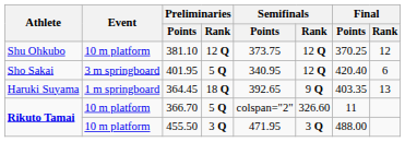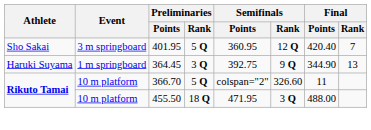- row: Shu Ohkubo | 10 m platform | 381.10 | 12 Q | 373.75 | 12 Q | 370.25 | 12
401.95 | Semifinals / Points: 340.95 -> 360.95
401.95 | Final / Rank: 6 -> 7
364.45 | Preliminaries / Rank: 18 Q -> 3 Q
364.45 | Semifinals / Points: 392.65 -> 392.75
364.45 | Final / Points: 403.35 -> 344.90
455.50 | Preliminaries / Rank: 3 Q -> 18 Q
